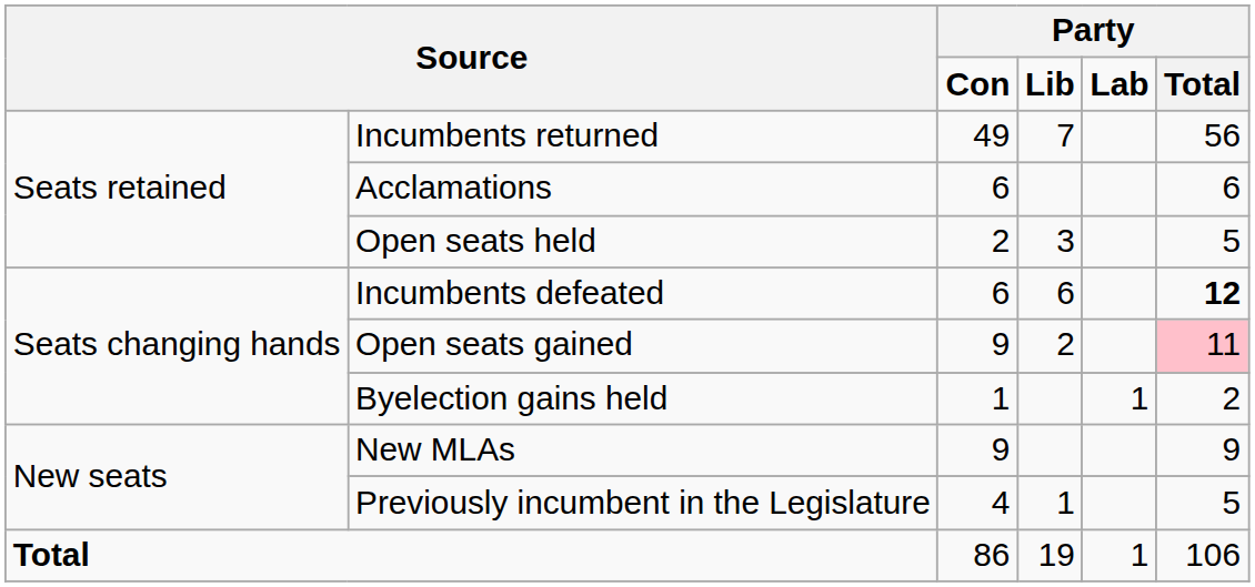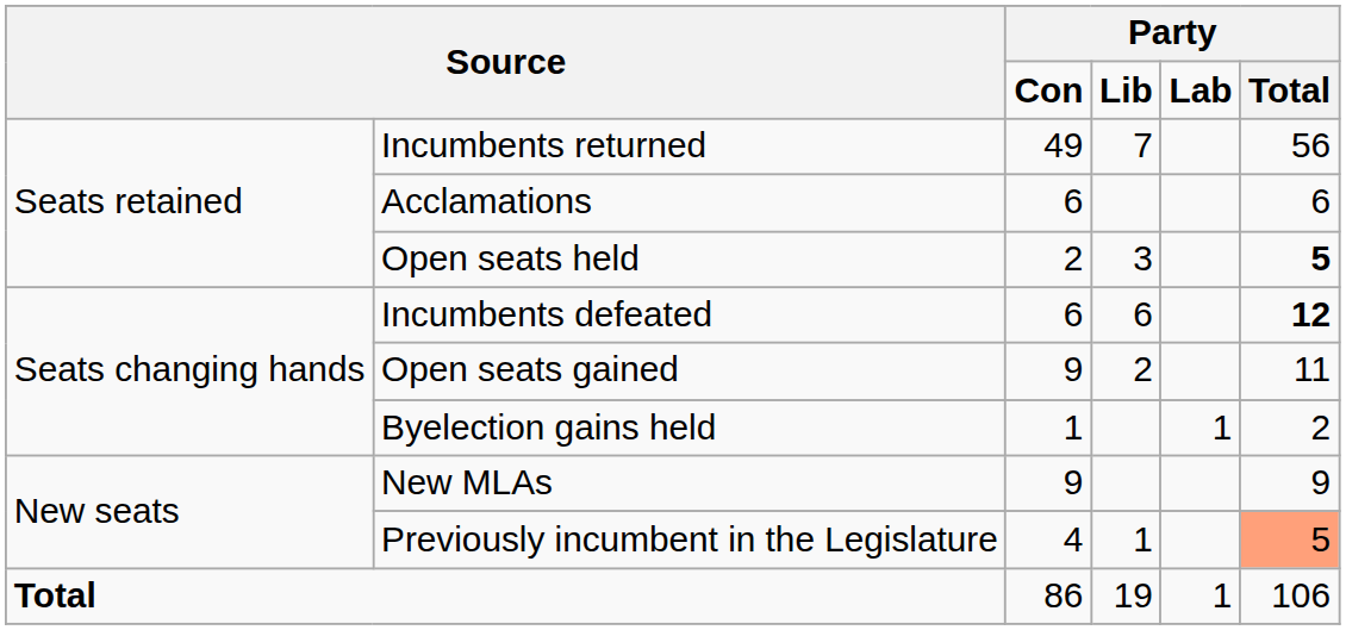Open seats held | column 6: normal -> bold
Open seats gained | column 6: pink background -> no background
Previously incumbent in the Legislature | column 6: no background -> lightsalmon background
